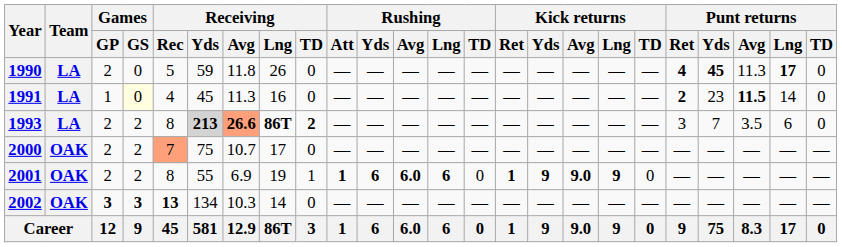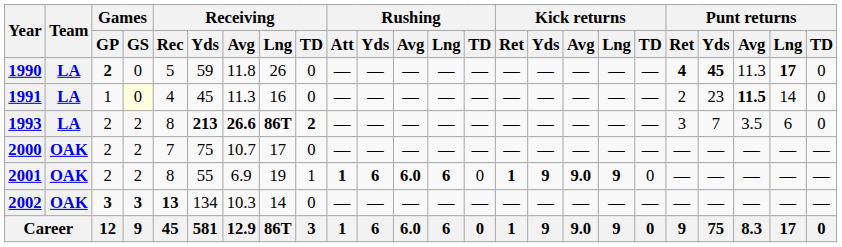1990 | Games / GP: normal -> bold
1991 | Punt returns / Ret: bold -> normal
1993 | Receiving / Yds: lightgrey background -> no background
1993 | Receiving / Avg: lightsalmon background -> no background
2000 | Receiving / Rec: lightsalmon background -> no background
